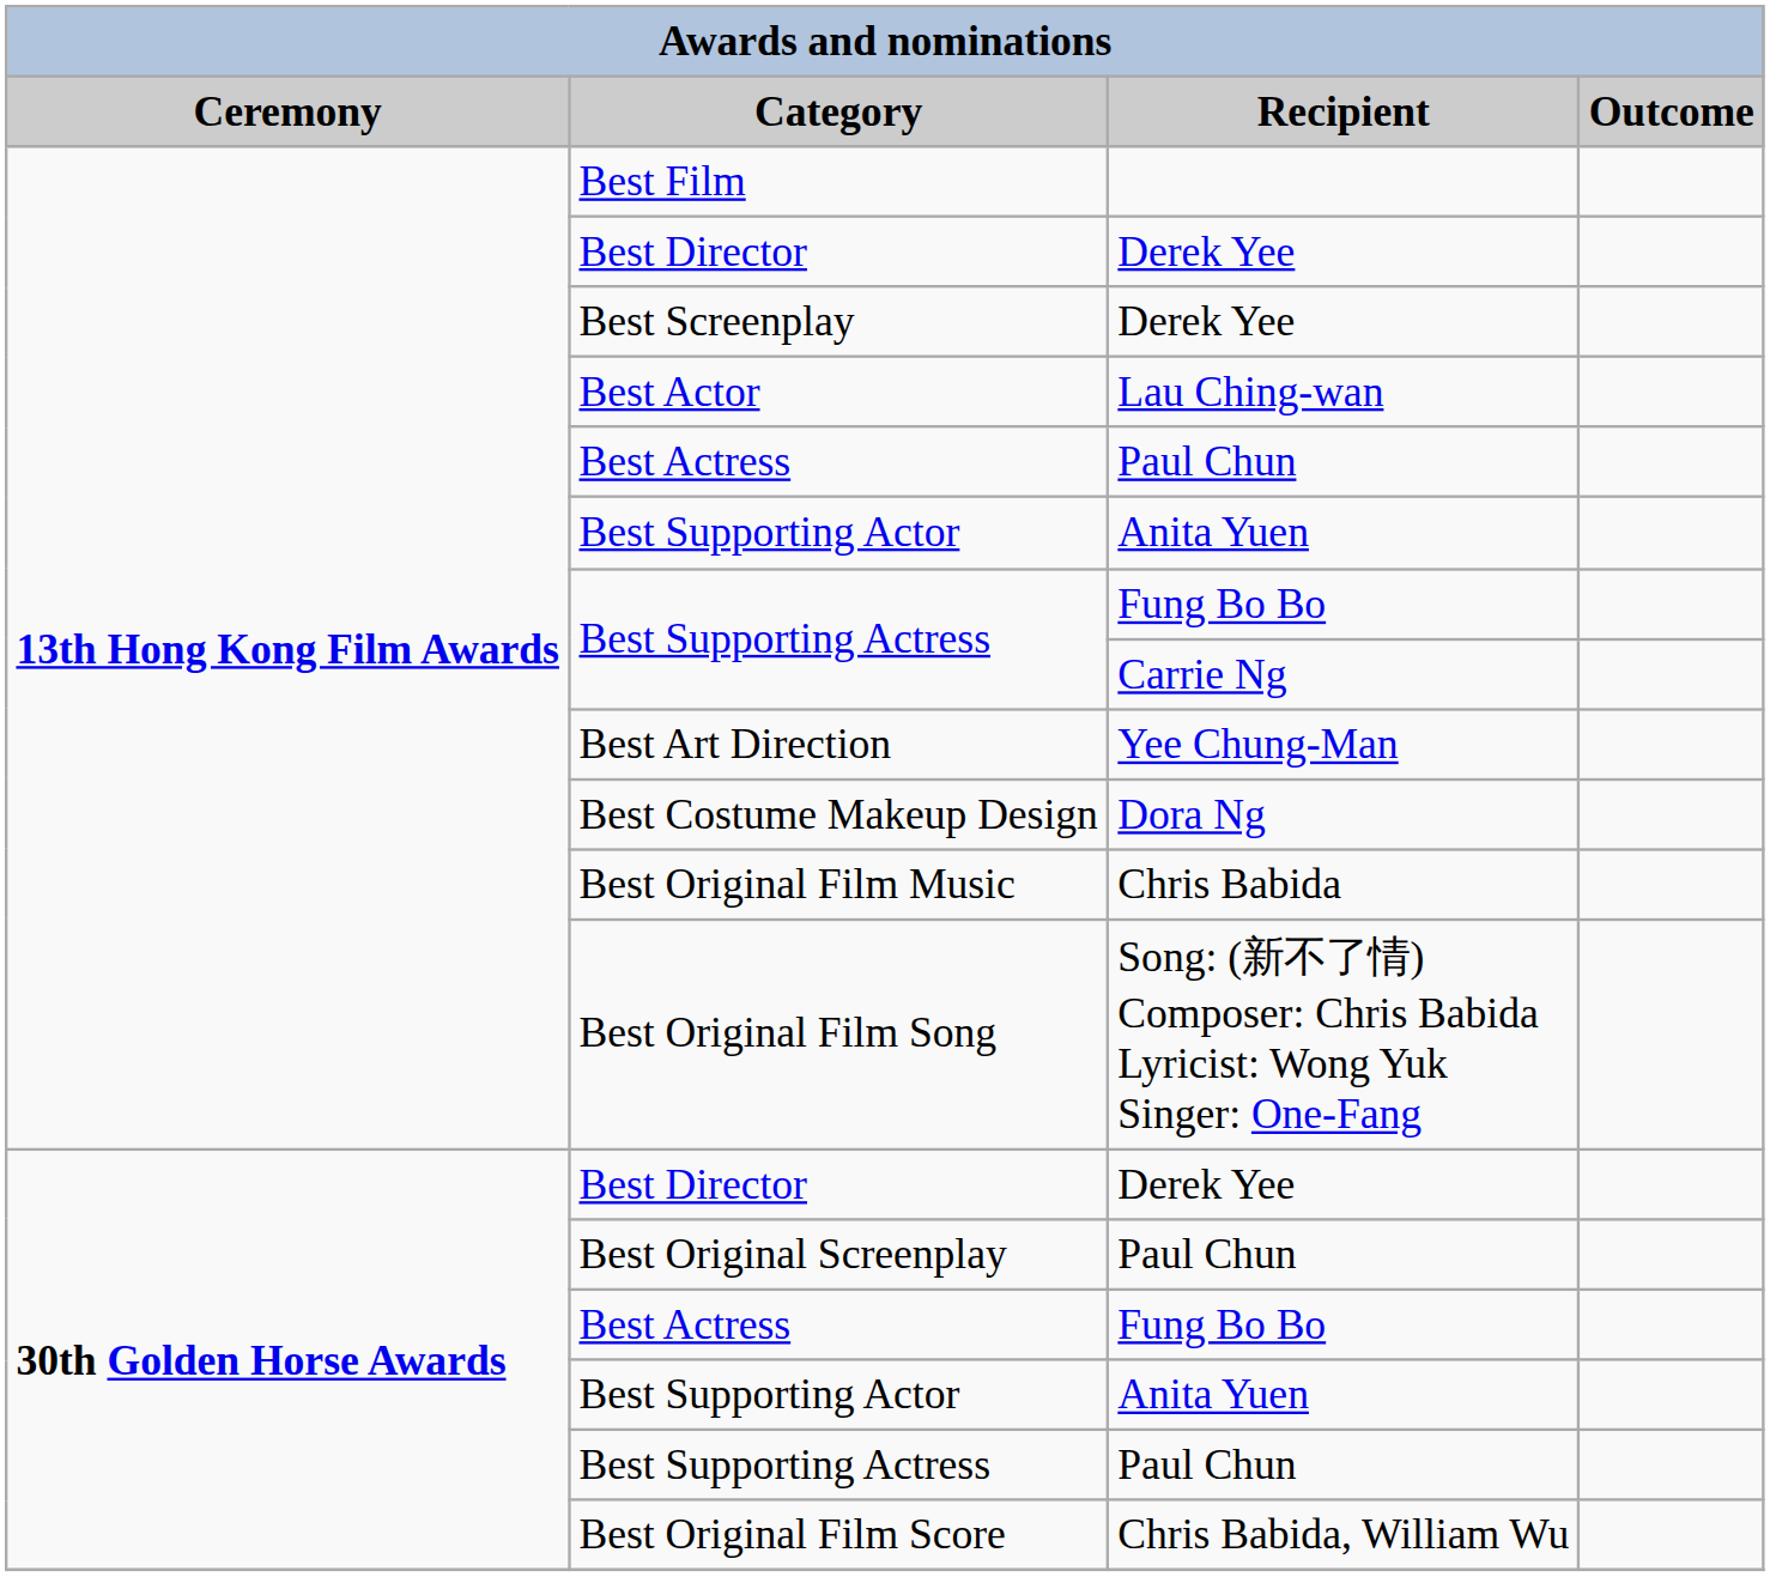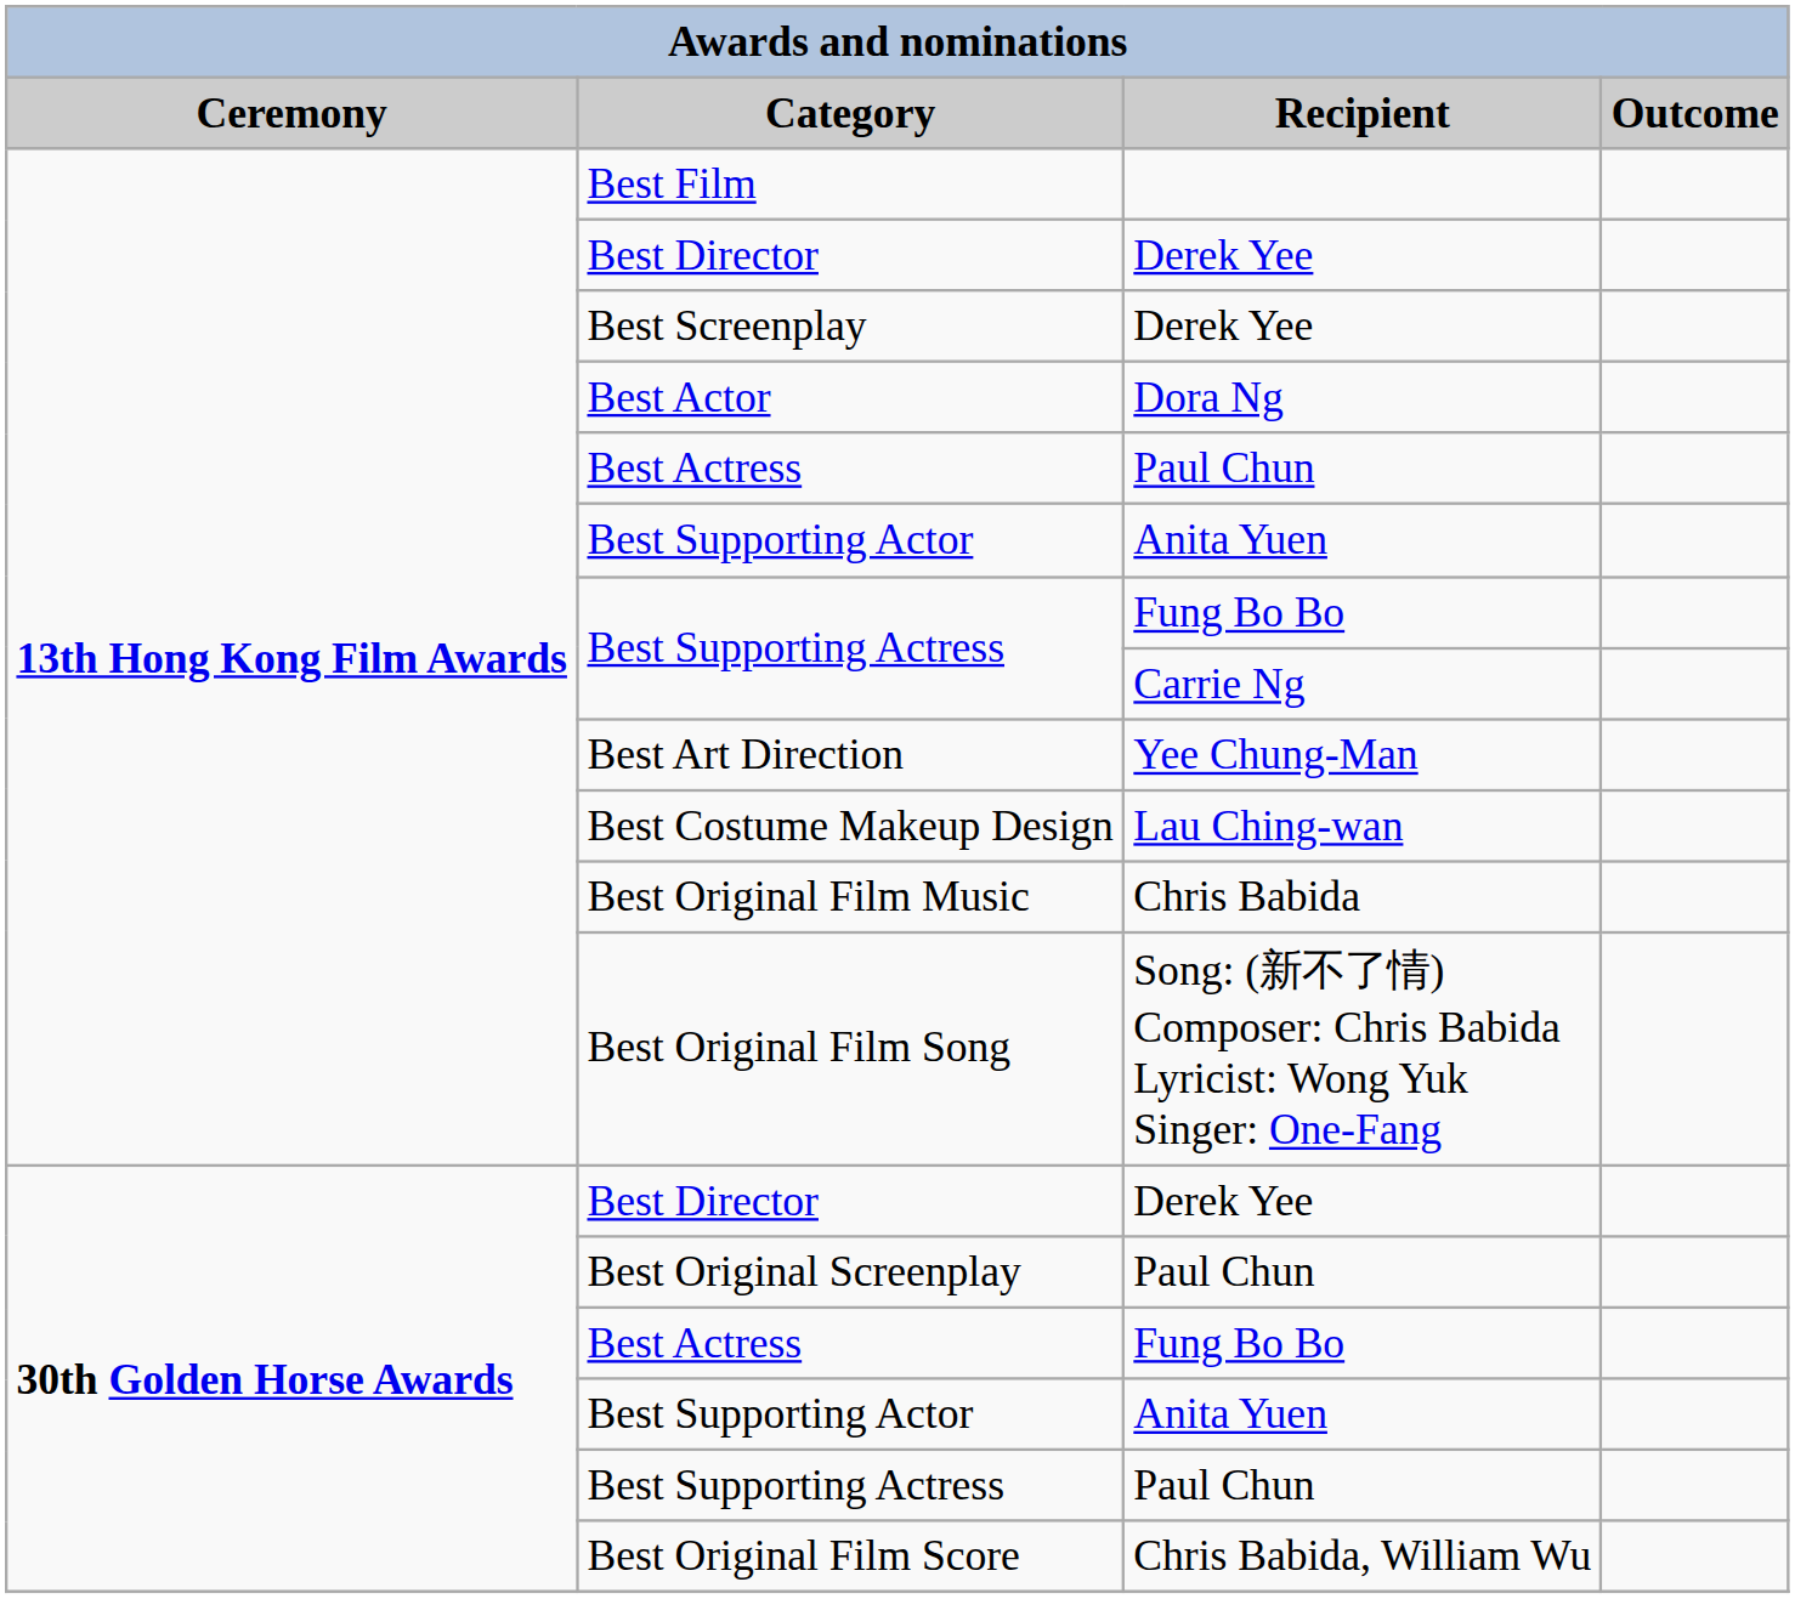Best Actor | Recipient: Lau Ching-wan -> Dora Ng
Best Costume Makeup Design | Recipient: Dora Ng -> Lau Ching-wan
